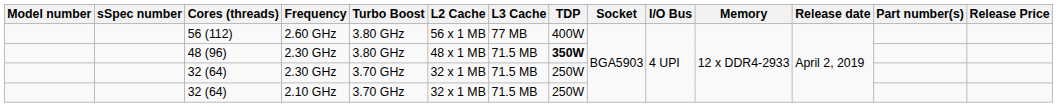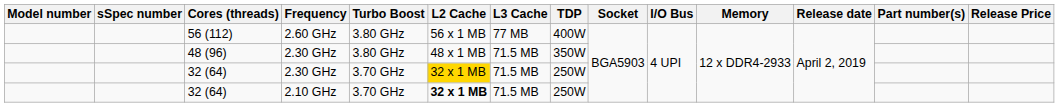48 (96) | TDP: bold -> normal
32 (64) / 2.30 GHz | L2 Cache: no background -> gold background
32 (64) / 2.10 GHz | L2 Cache: normal -> bold
